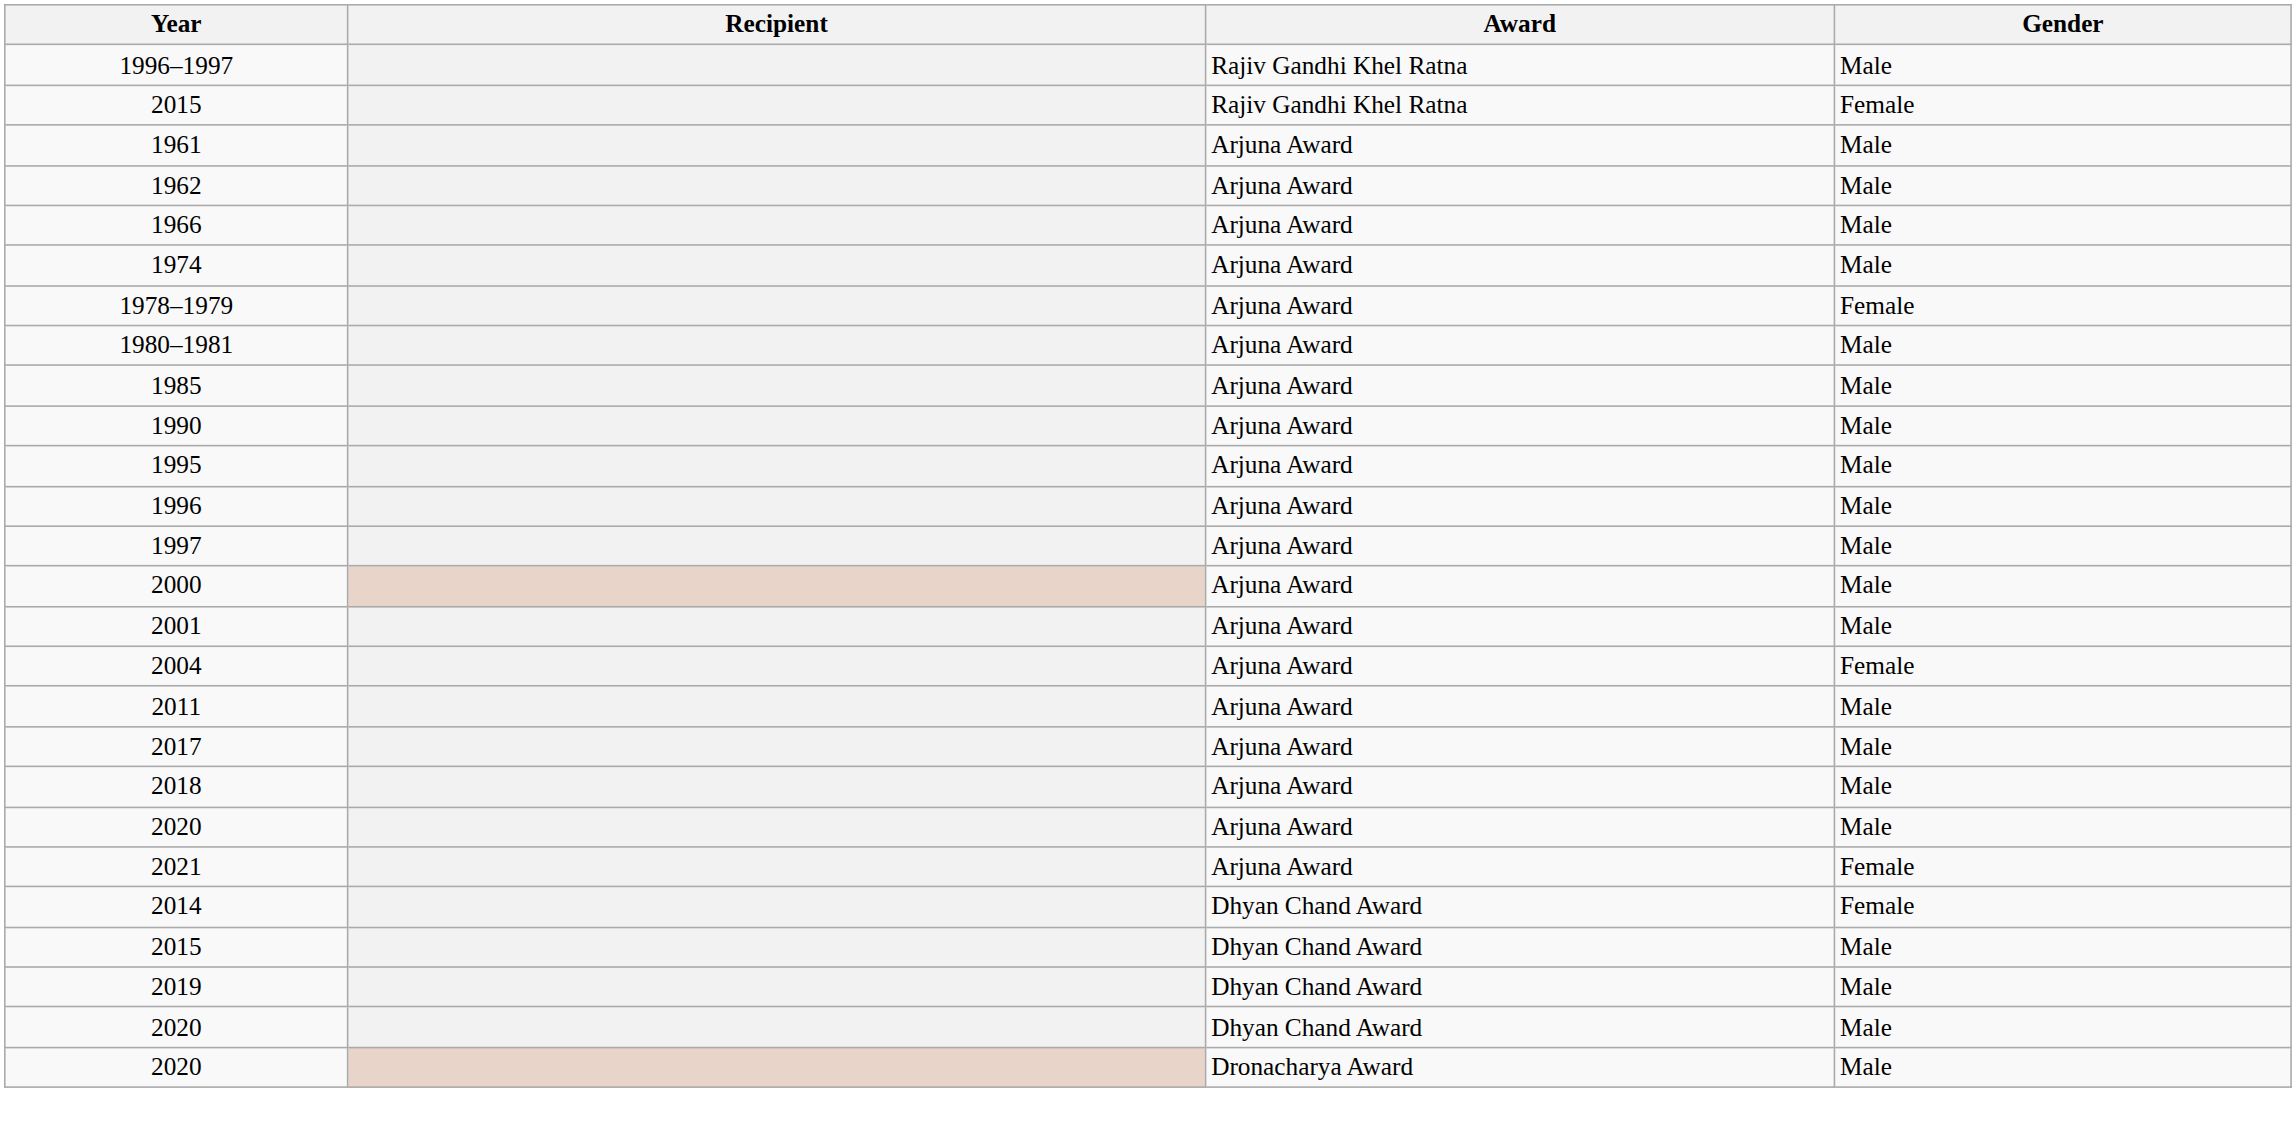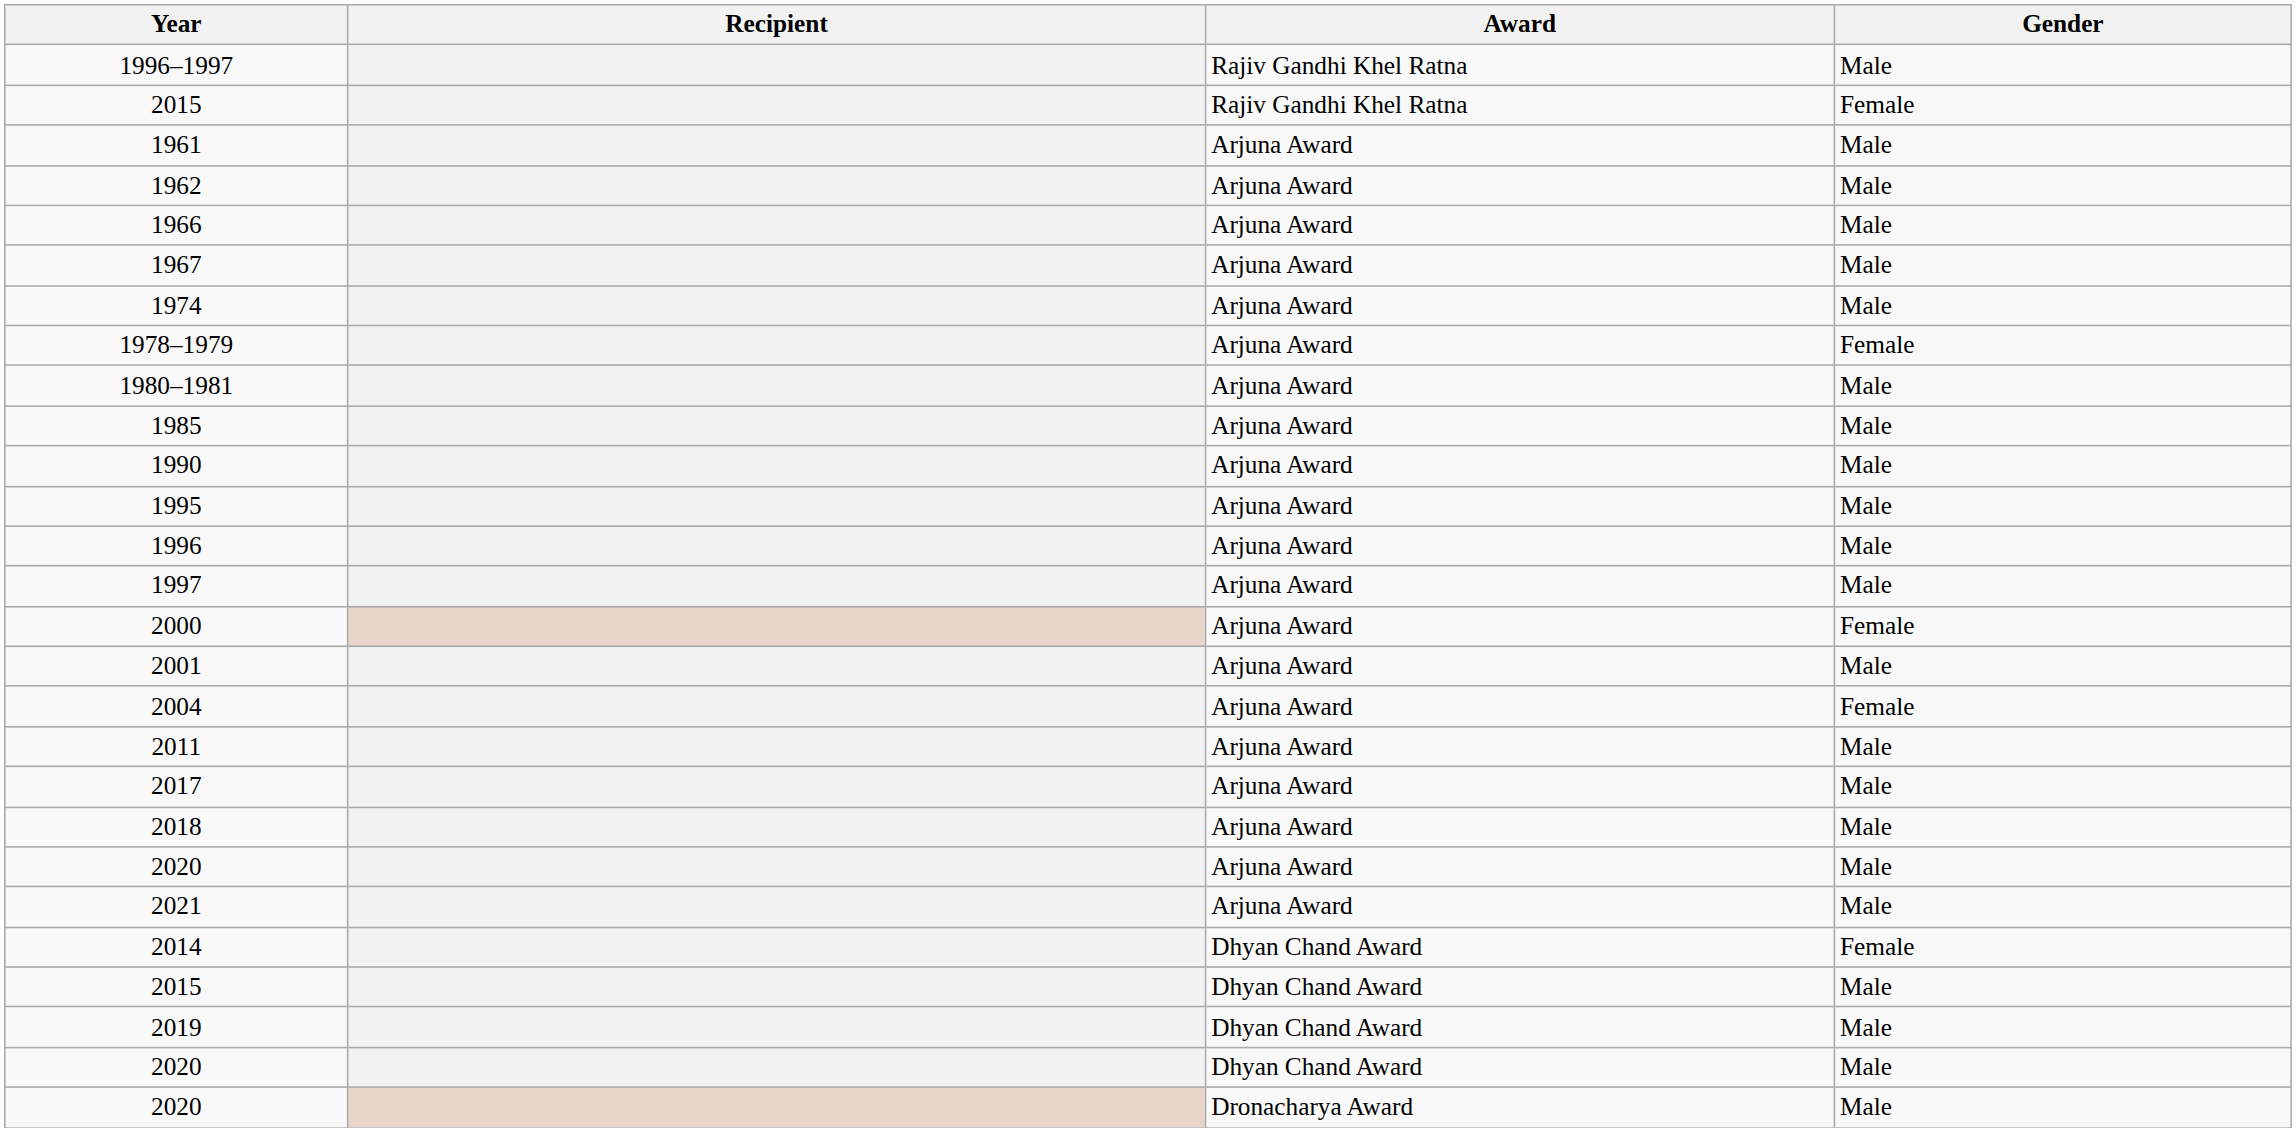+ row: 1967 | Arjuna Award | Male
2000 | Gender: Male -> Female
2021 | Gender: Female -> Male
